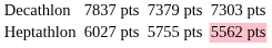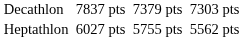Heptathlon | column 4: pink background -> no background
